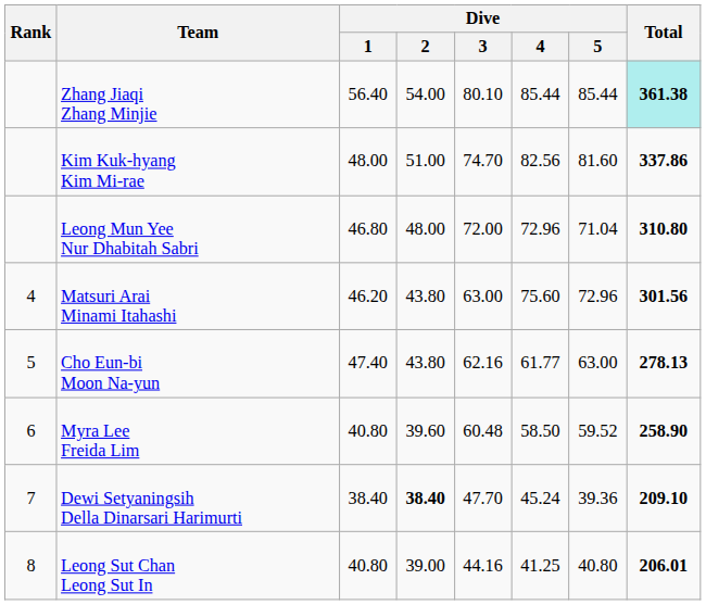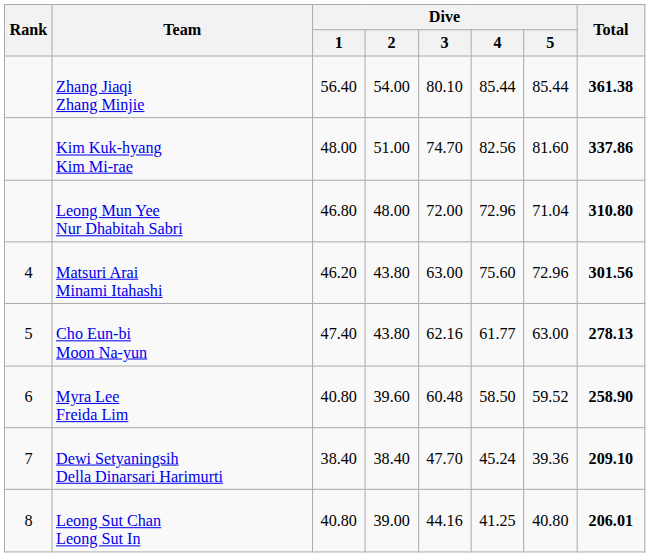Zhang Jiaqi Zhang Minjie | Total: paleturquoise background -> no background
Dewi Setyaningsih Della Dinarsari Harimurti | Dive / 2: bold -> normal
